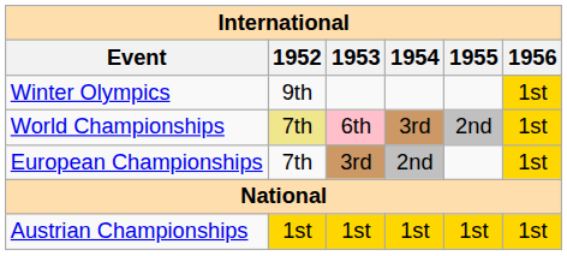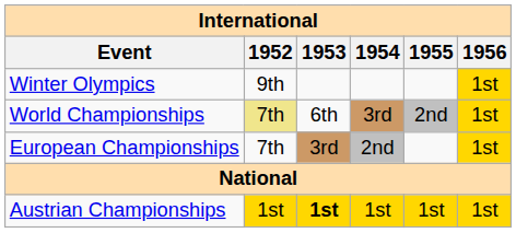World Championships | 1953: pink background -> no background
Austrian Championships | 1953: normal -> bold
